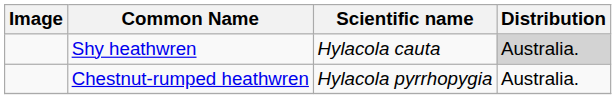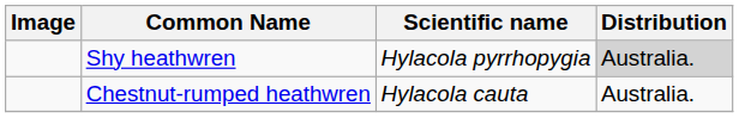Shy heathwren | Scientific name: Hylacola cauta -> Hylacola pyrrhopygia
Chestnut-rumped heathwren | Scientific name: Hylacola pyrrhopygia -> Hylacola cauta
